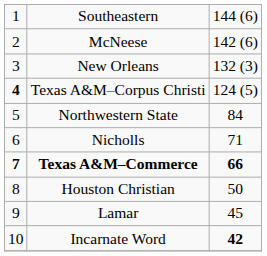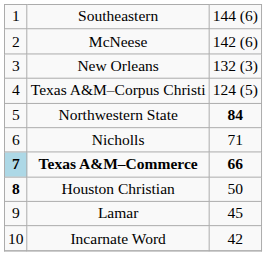Texas A&M–Corpus Christi | column 1: bold -> normal
Northwestern State | column 3: normal -> bold
Texas A&M–Commerce | column 1: no background -> lightblue background
Houston Christian | column 1: normal -> bold
Incarnate Word | column 3: bold -> normal
